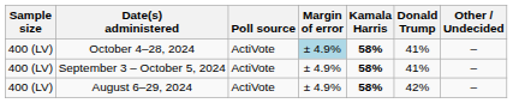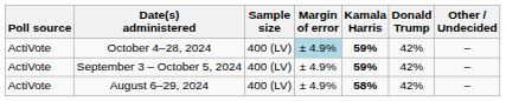columns swapped: Poll source <-> Sample size
October 4–28, 2024 | Kamala Harris: 58% -> 59%
October 4–28, 2024 | Donald Trump: 41% -> 42%
September 3 – October 5, 2024 | Kamala Harris: 58% -> 59%
September 3 – October 5, 2024 | Donald Trump: 41% -> 42%
